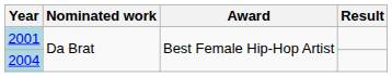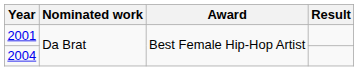2001 | Year: lightblue background -> no background
2004 | Year: lightblue background -> no background
